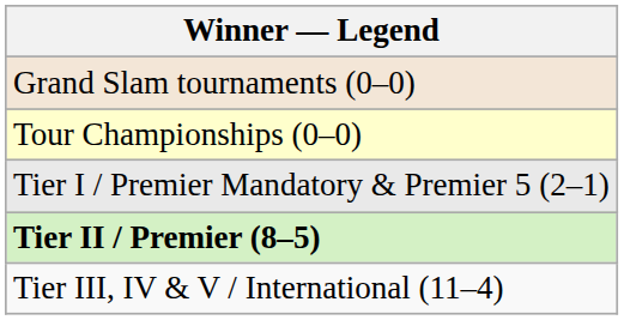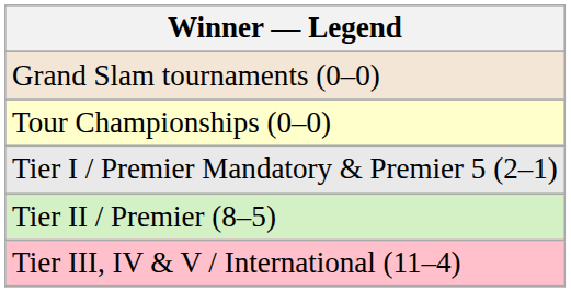row 5 | column 1: bold -> normal
row 6 | column 1: no background -> pink background
